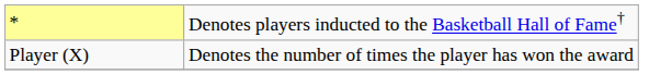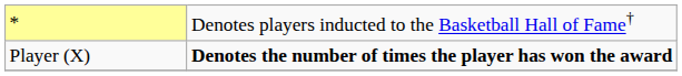Player (X) | column 2: normal -> bold
